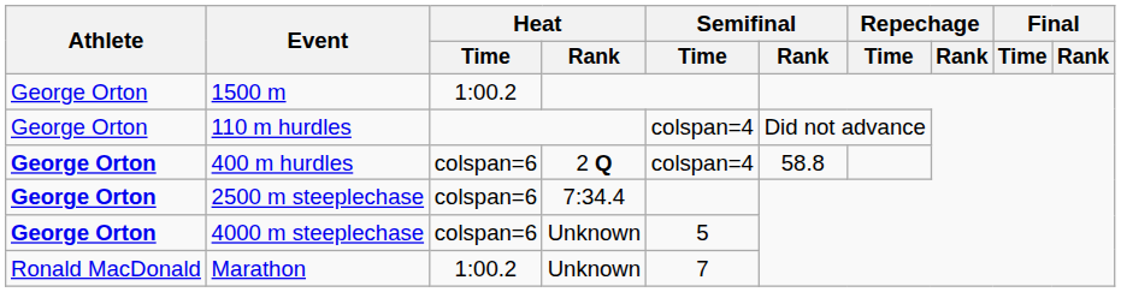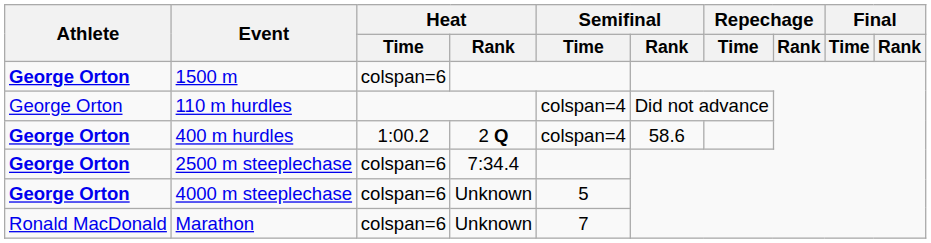1500 m | Athlete: normal -> bold
1500 m | Heat / Time: 1:00.2 -> colspan=6
400 m hurdles | Heat / Time: colspan=6 -> 1:00.2
400 m hurdles | Semifinal / Rank: 58.8 -> 58.6
Marathon | Heat / Time: 1:00.2 -> colspan=6
